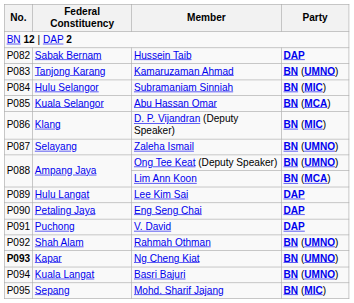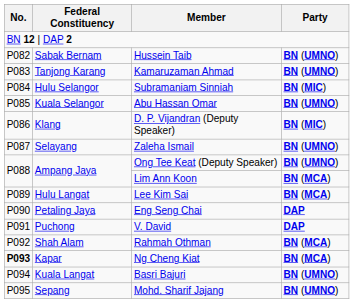Hussein Taib | Party: DAP -> BN (UMNO)
Abu Hassan Omar | Party: BN (MCA) -> BN (UMNO)
Lee Kim Sai | Party: DAP -> BN (MCA)
Rahmah Othman | Party: BN (UMNO) -> BN (MCA)
Ng Cheng Kiat | Party: BN (UMNO) -> BN (MCA)
Mohd. Sharif Jajang | Party: BN (MIC) -> BN (UMNO)
